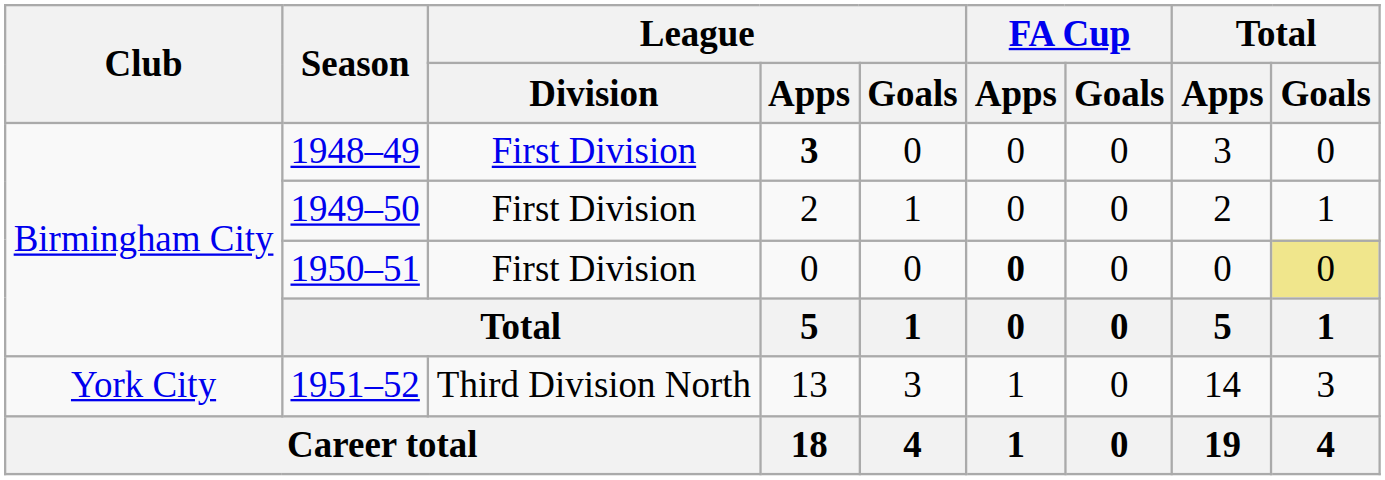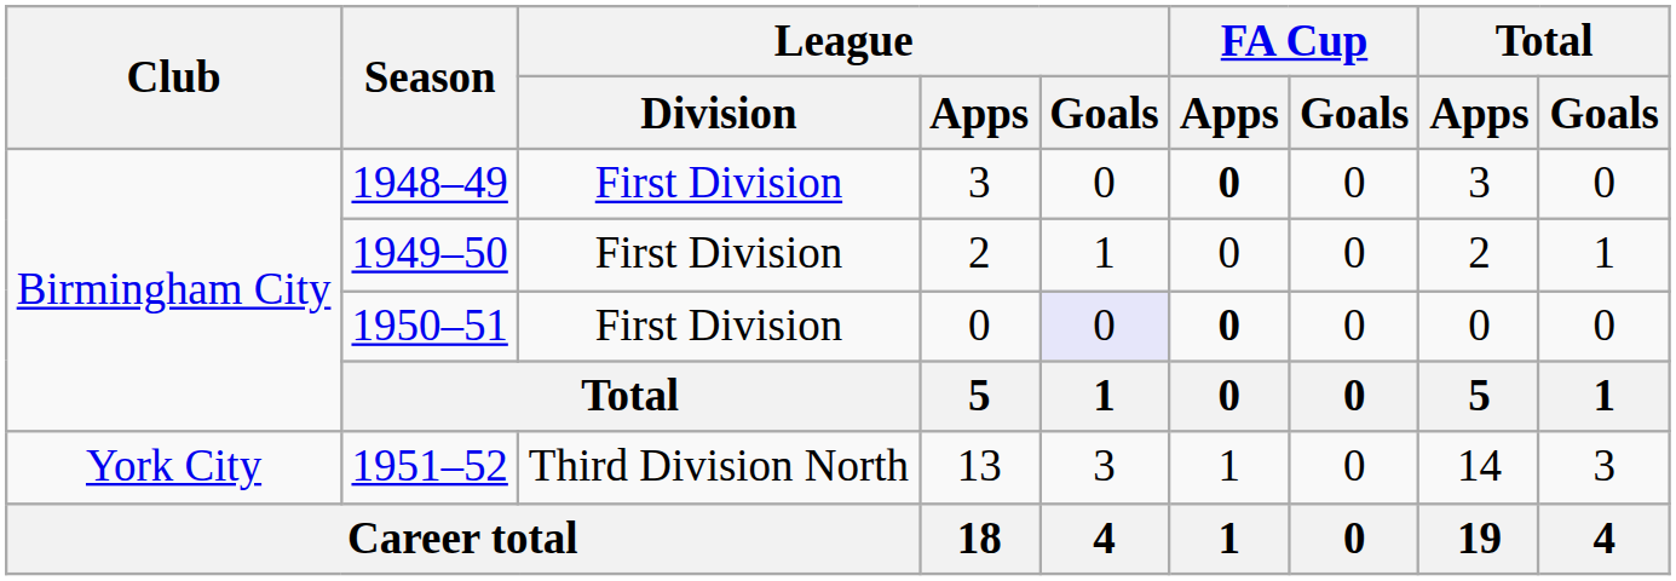1948–49 | League / Apps: bold -> normal
1948–49 | FA Cup / Apps: normal -> bold
1950–51 | League / Goals: no background -> lavender background
1950–51 | Total / Goals: khaki background -> no background
